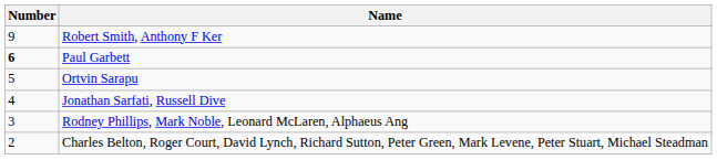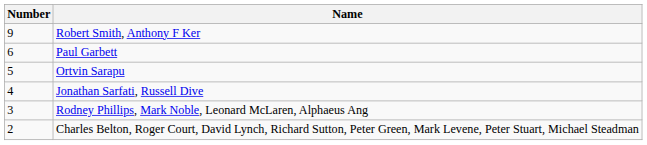Paul Garbett | Number: bold -> normal
